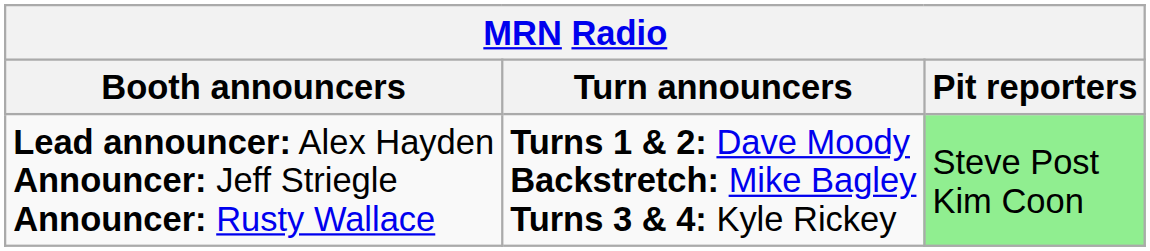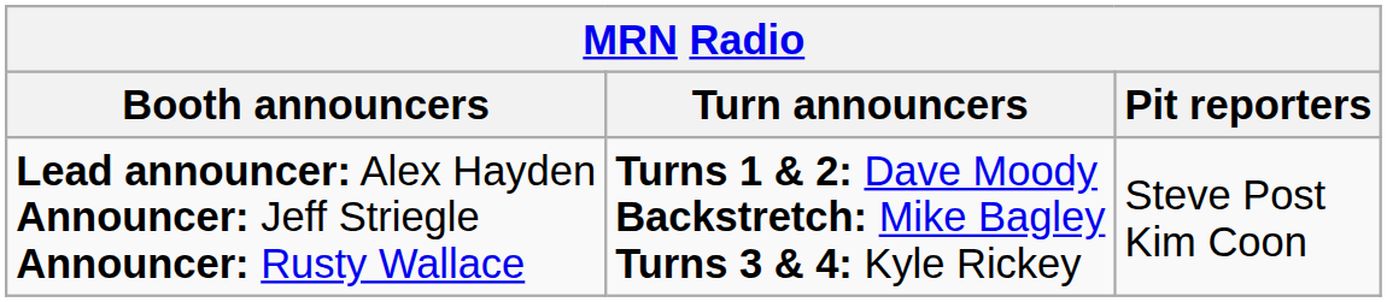row 3 | Pit reporters: lightgreen background -> no background
